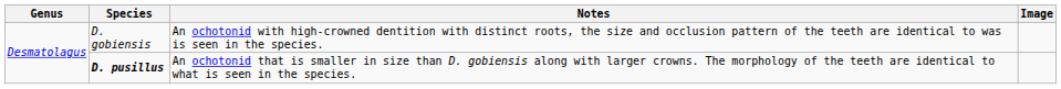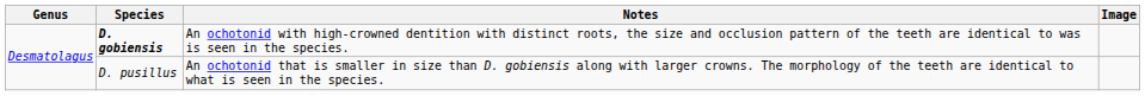D. gobiensis | Species: normal -> bold
D. pusillus | Species: bold -> normal
